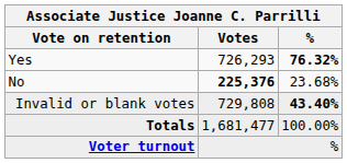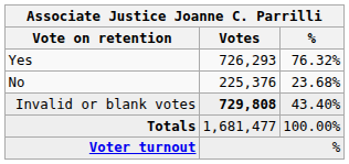Yes | %: bold -> normal
No | Votes: bold -> normal
Invalid or blank votes | Votes: normal -> bold
Invalid or blank votes | %: bold -> normal
